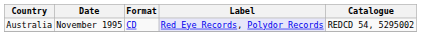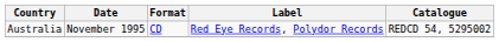Australia | Label: lavender background -> no background
